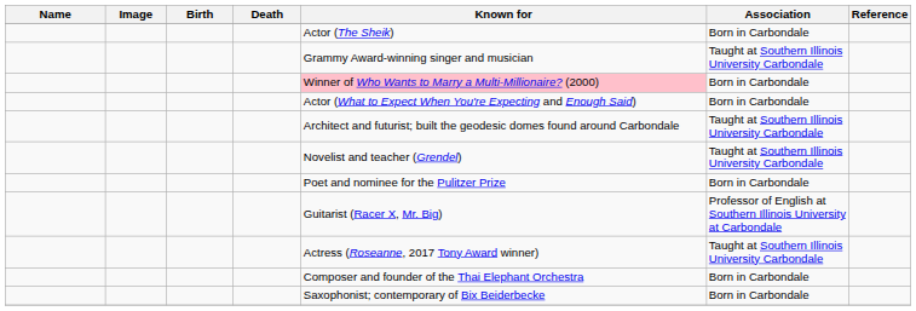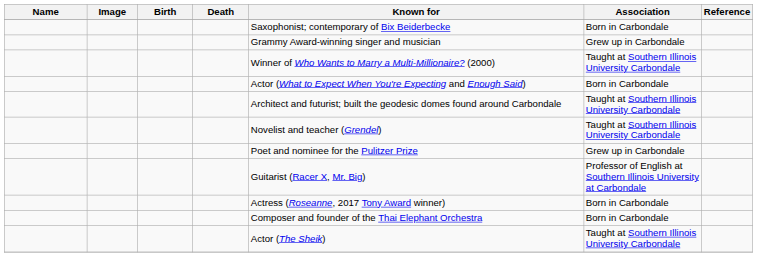row 2 | Known for: Actor (The Sheik) -> Saxophonist; contemporary of Bix Beiderbecke
row 3 | Association: Taught at Southern Illinois University Carbondale -> Grew up in Carbondale
row 4 | Known for: pink background -> no background
row 4 | Association: Born in Carbondale -> Taught at Southern Illinois University Carbondale
row 8 | Association: Born in Carbondale -> Grew up in Carbondale
row 10 | Association: Taught at Southern Illinois University Carbondale -> Born in Carbondale
row 12 | Known for: Saxophonist; contemporary of Bix Beiderbecke -> Actor (The Sheik)
row 12 | Association: Born in Carbondale -> Taught at Southern Illinois University Carbondale
